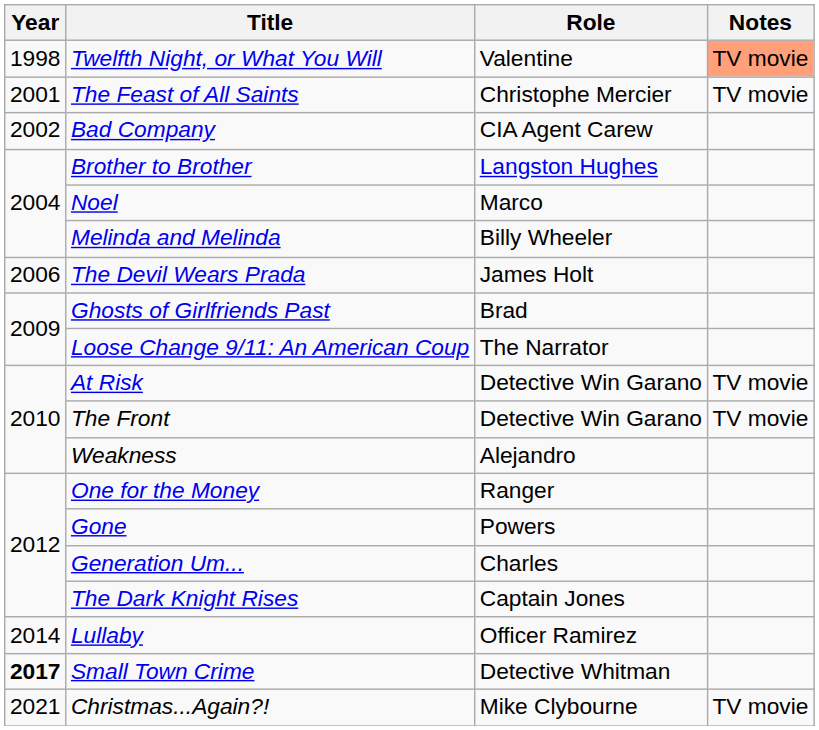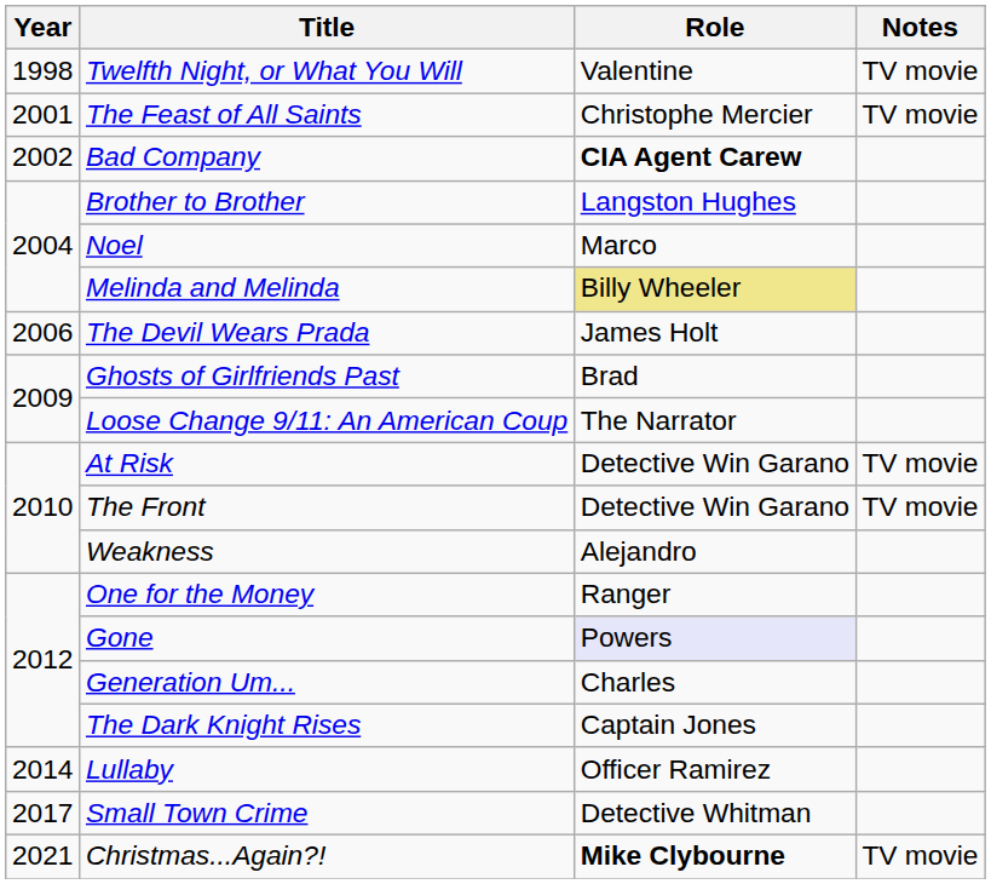Twelfth Night, or What You Will | Notes: lightsalmon background -> no background
Bad Company | Role: normal -> bold
Melinda and Melinda | Role: no background -> khaki background
Gone | Role: no background -> lavender background
Small Town Crime | Year: bold -> normal
Christmas...Again?! | Role: normal -> bold
